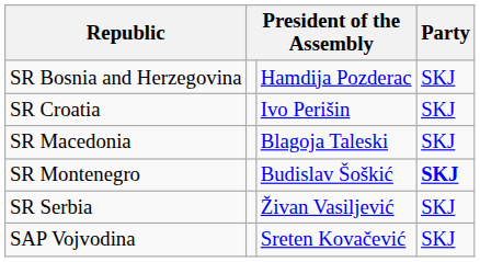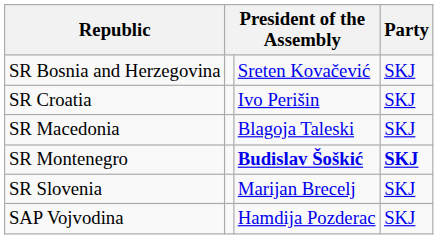SR Bosnia and Herzegovina | column 3: Hamdija Pozderac -> Sreten Kovačević
SR Montenegro | column 3: normal -> bold
- row: SR Serbia | Živan Vasiljević | SKJ
+ row: SR Slovenia | Marijan Brecelj | SKJ
SAP Vojvodina | column 3: Sreten Kovačević -> Hamdija Pozderac
